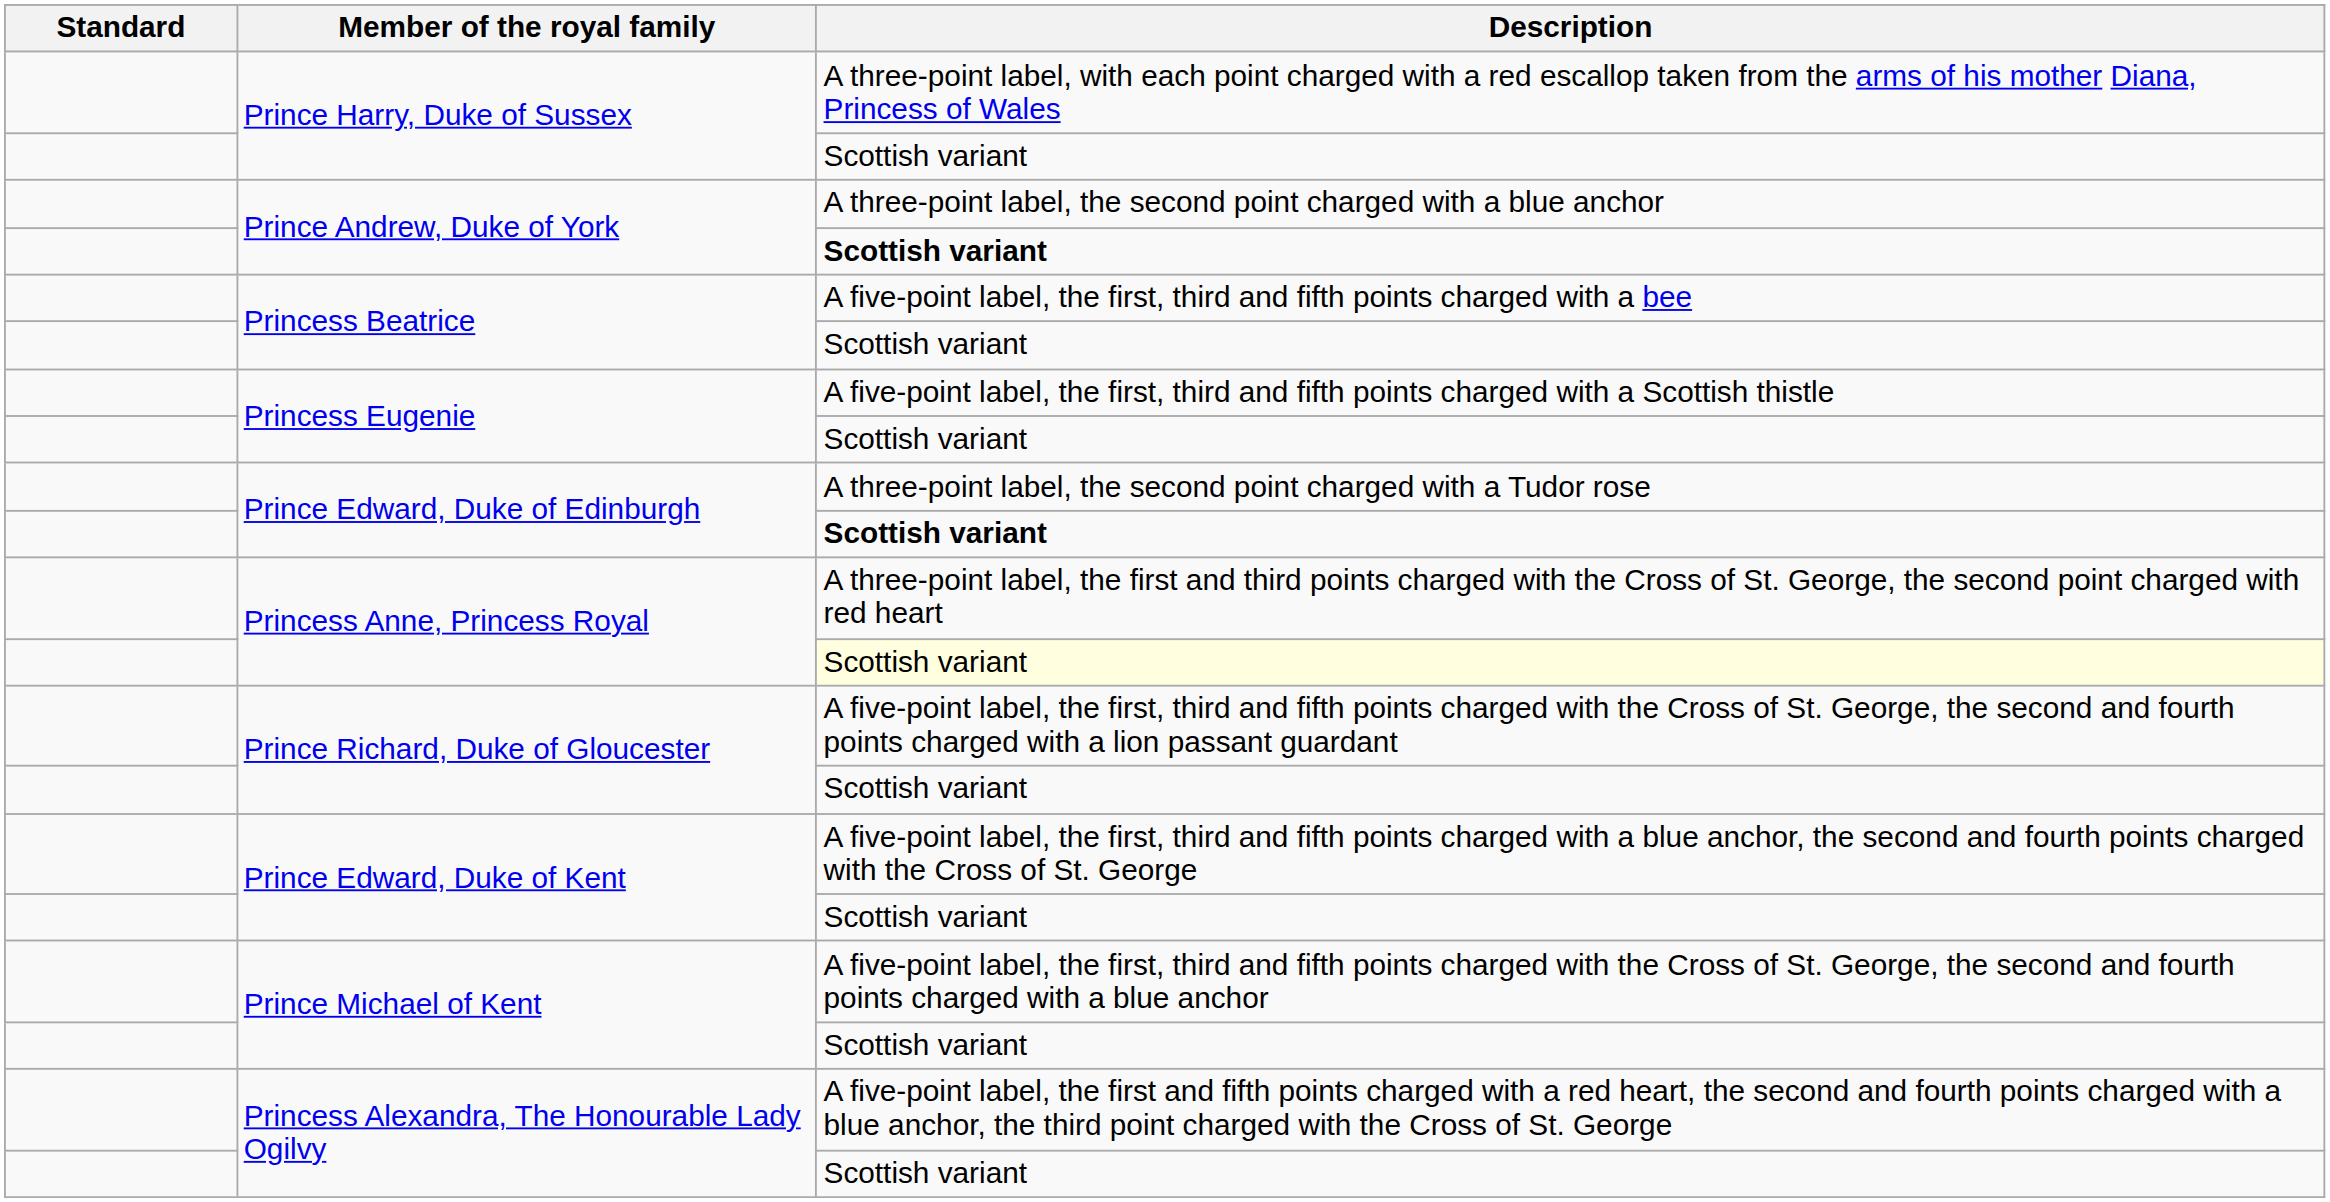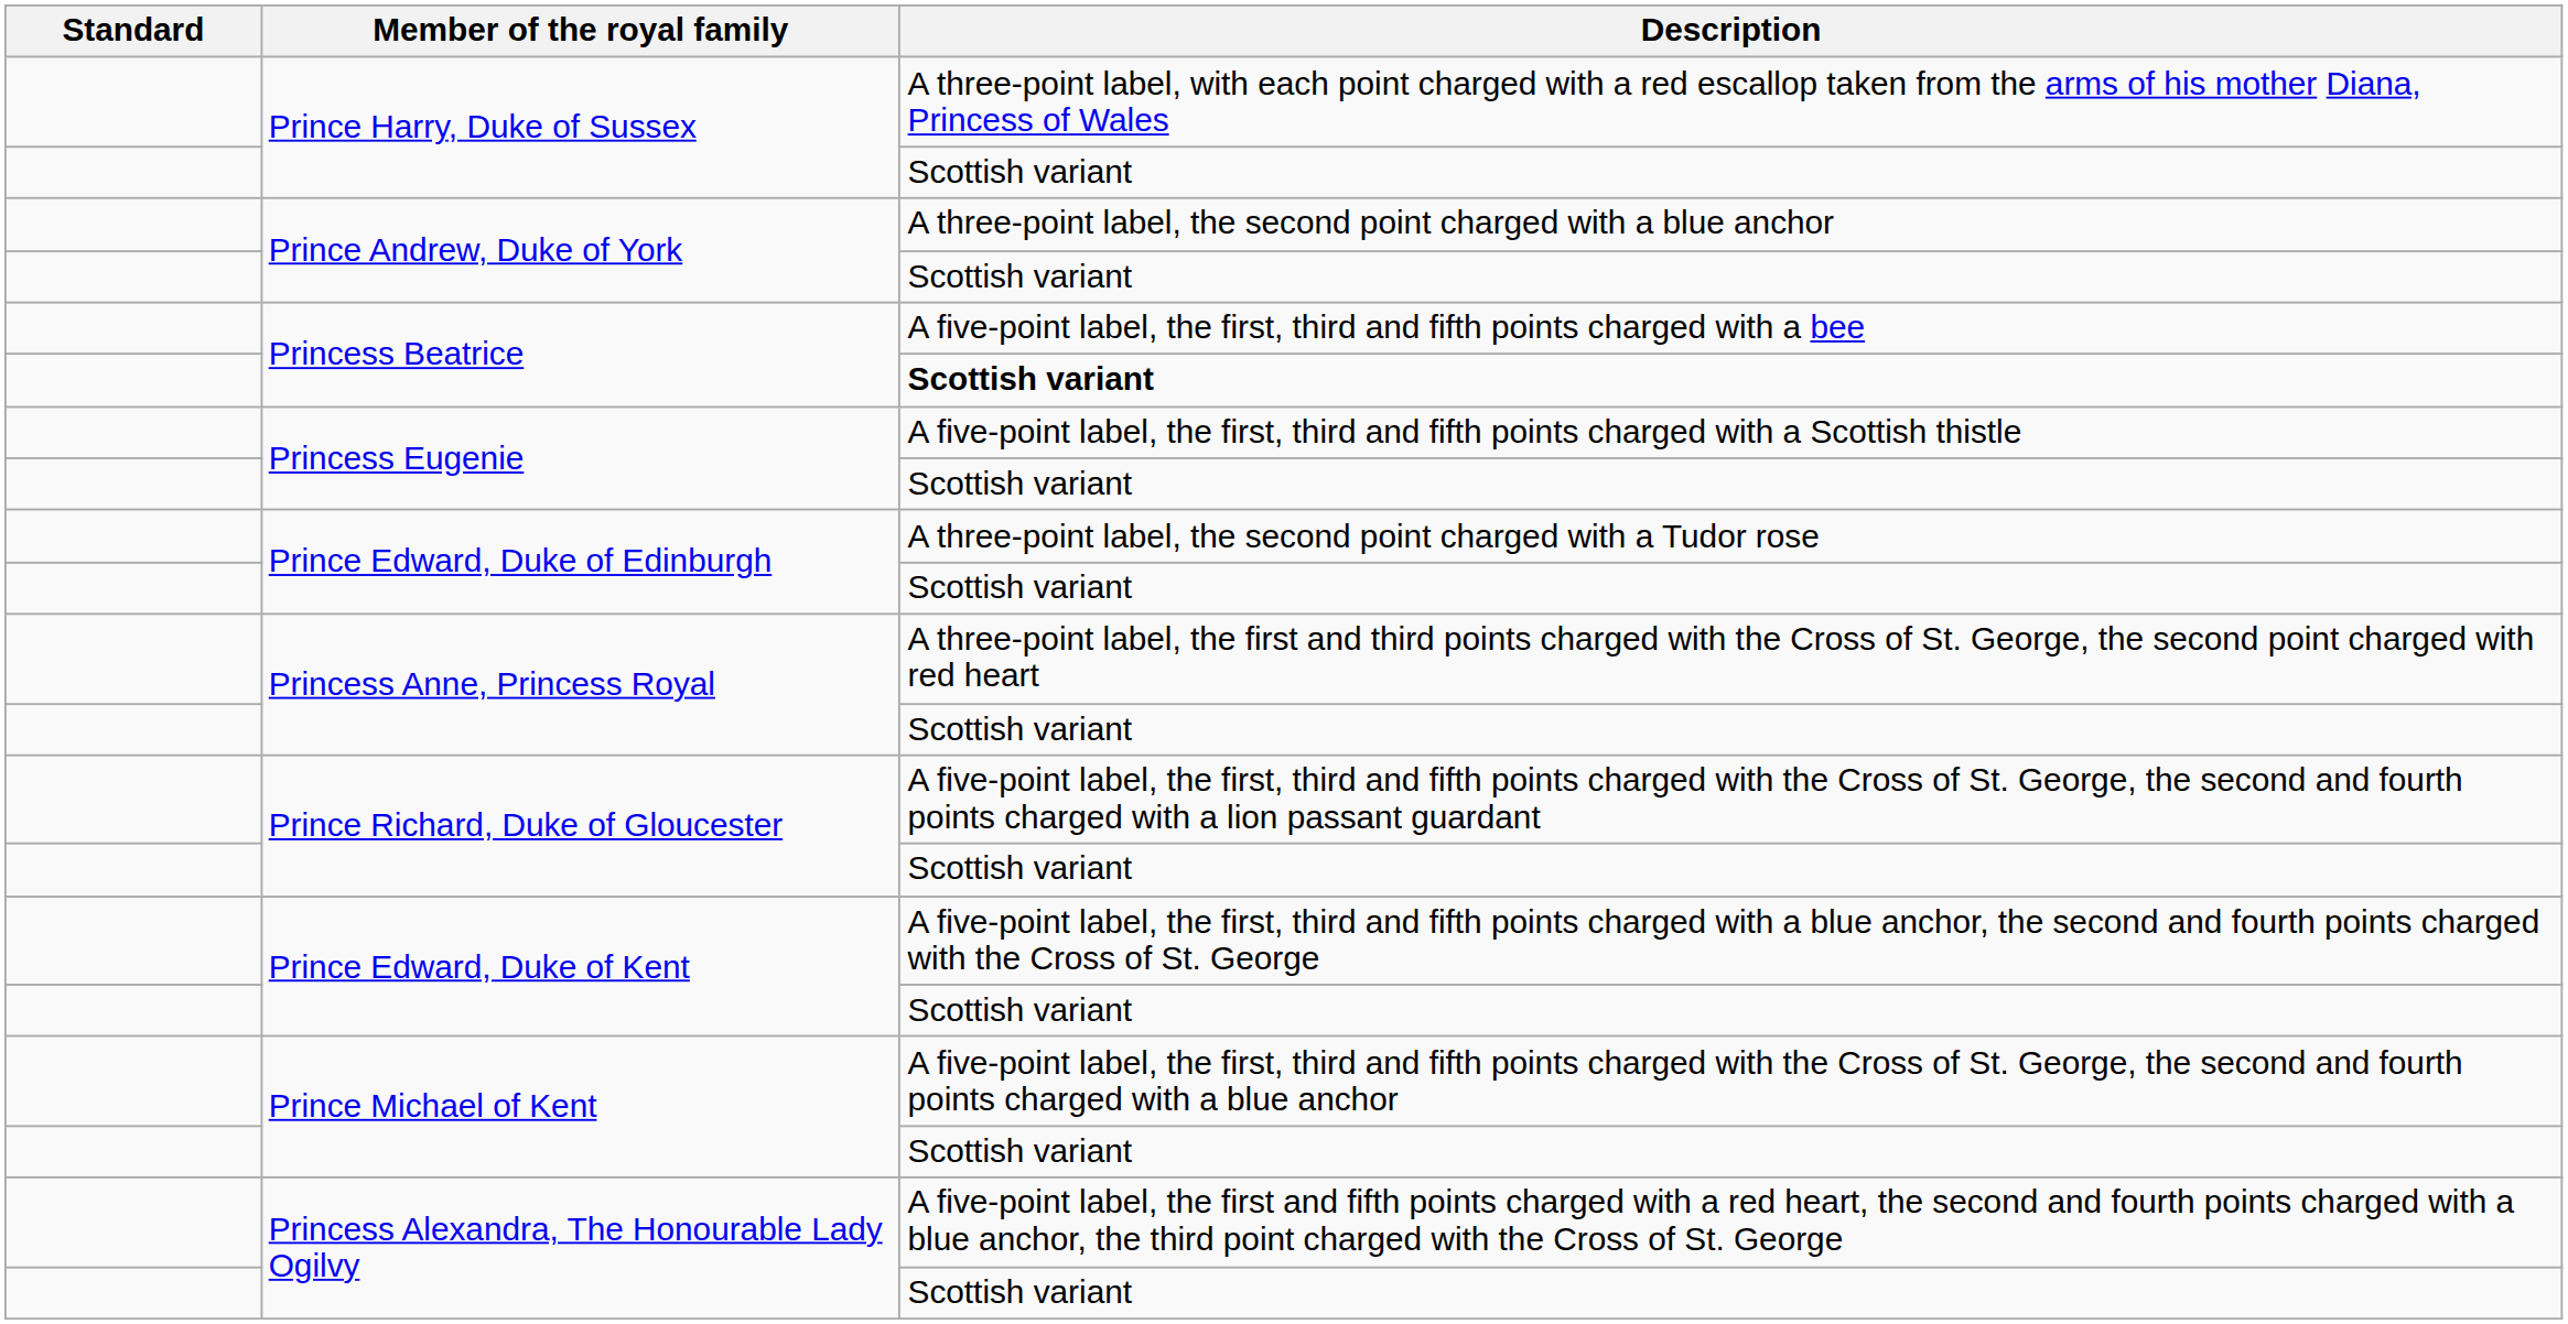Prince Andrew, Duke of York / Scottish variant | Description: bold -> normal
Princess Beatrice / Scottish variant | Description: normal -> bold
Prince Edward, Duke of Edinburgh / Scottish variant | Description: bold -> normal
Princess Anne, Princess Royal / Scottish variant | Description: lightyellow background -> no background
